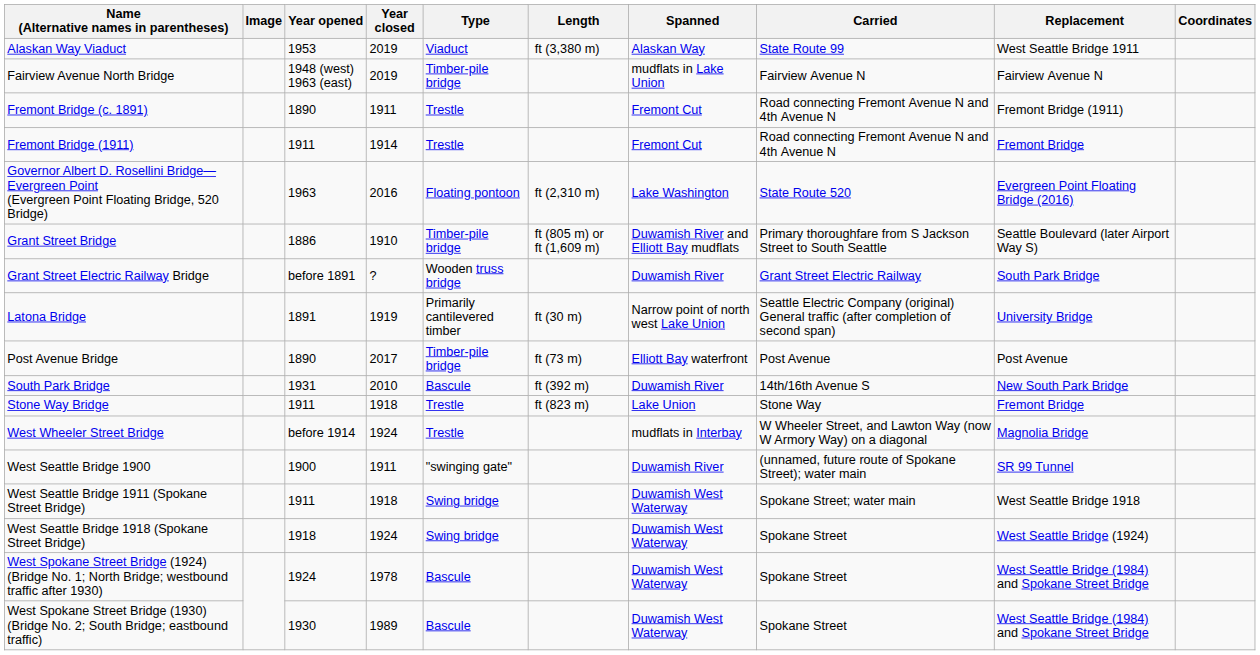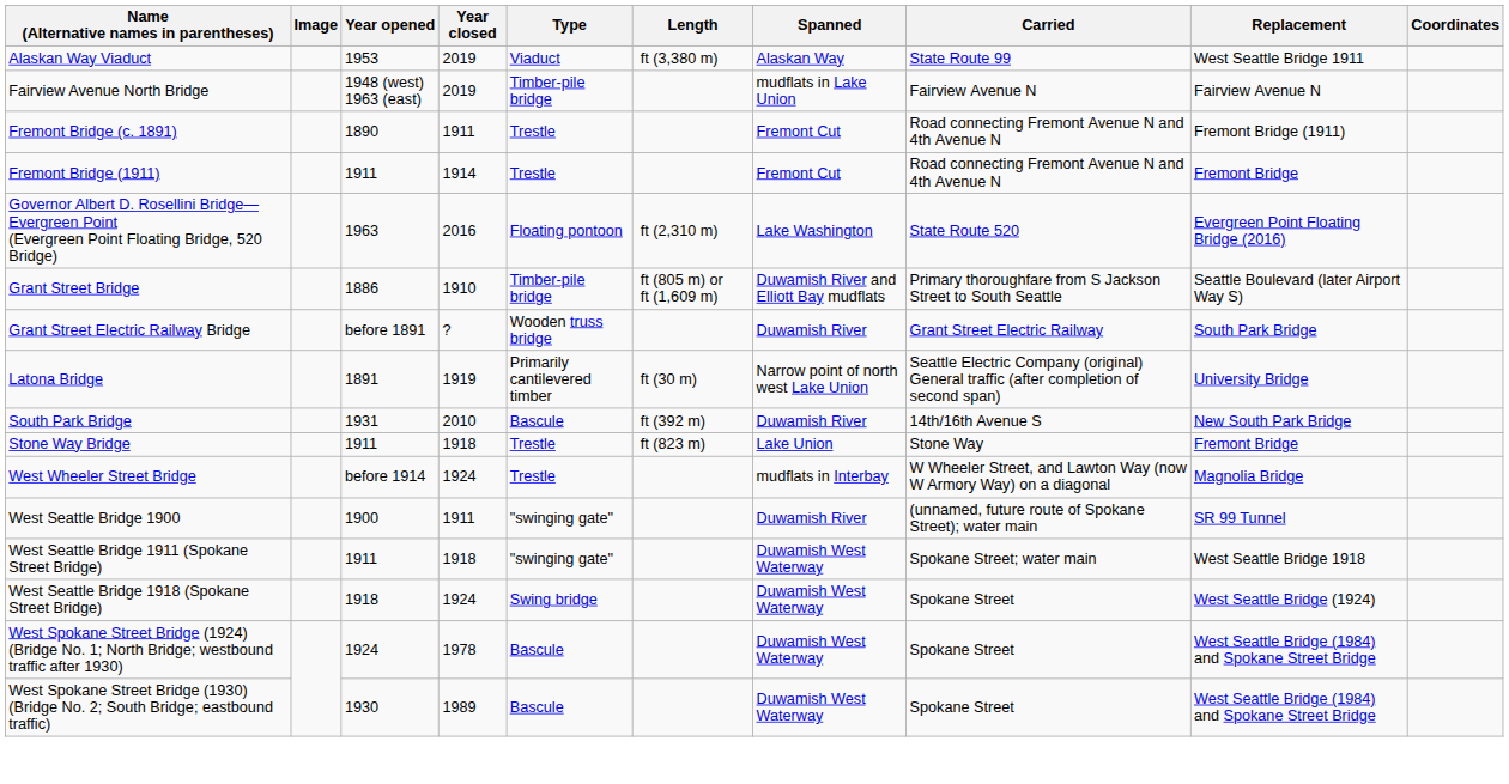- row: Post Avenue Bridge | 1890 | 2017 | Timber-pile bridge | ft (73 m) | Elliott Bay waterfront | Post Avenue | Post Avenue
West Seattle Bridge 1911 (Spokane Street Bridge) | Type: Swing bridge -> "swinging gate"
